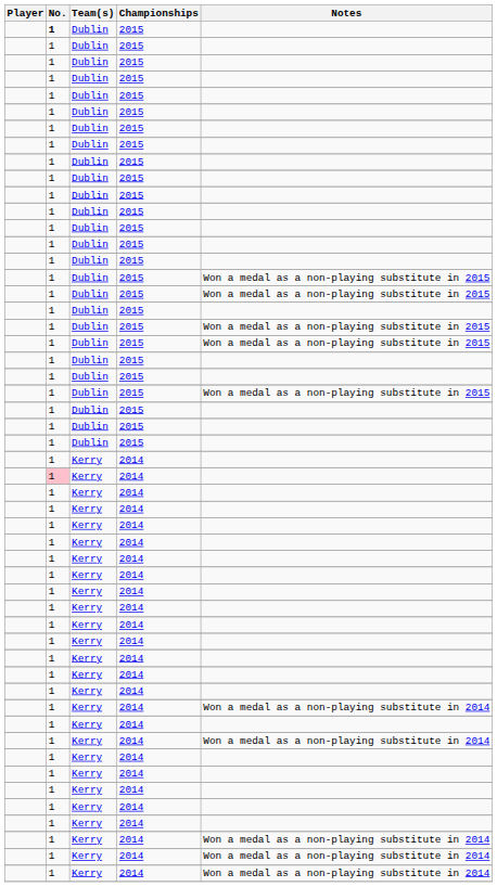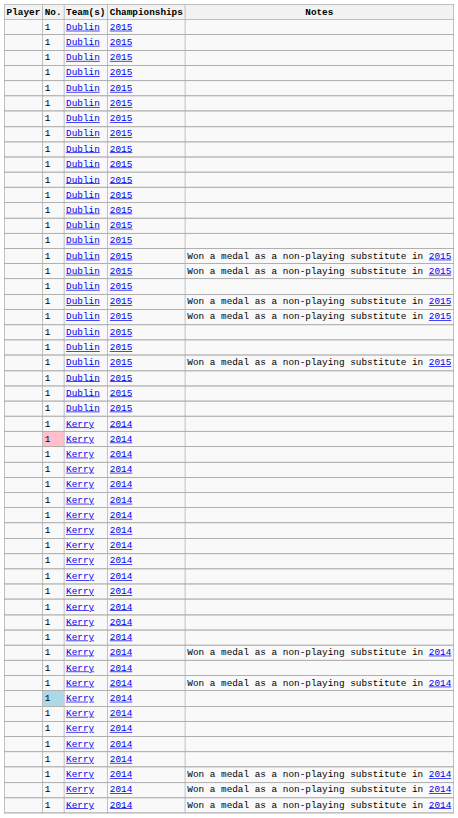row 2 | No.: bold -> normal
row 46 | No.: no background -> lightblue background
